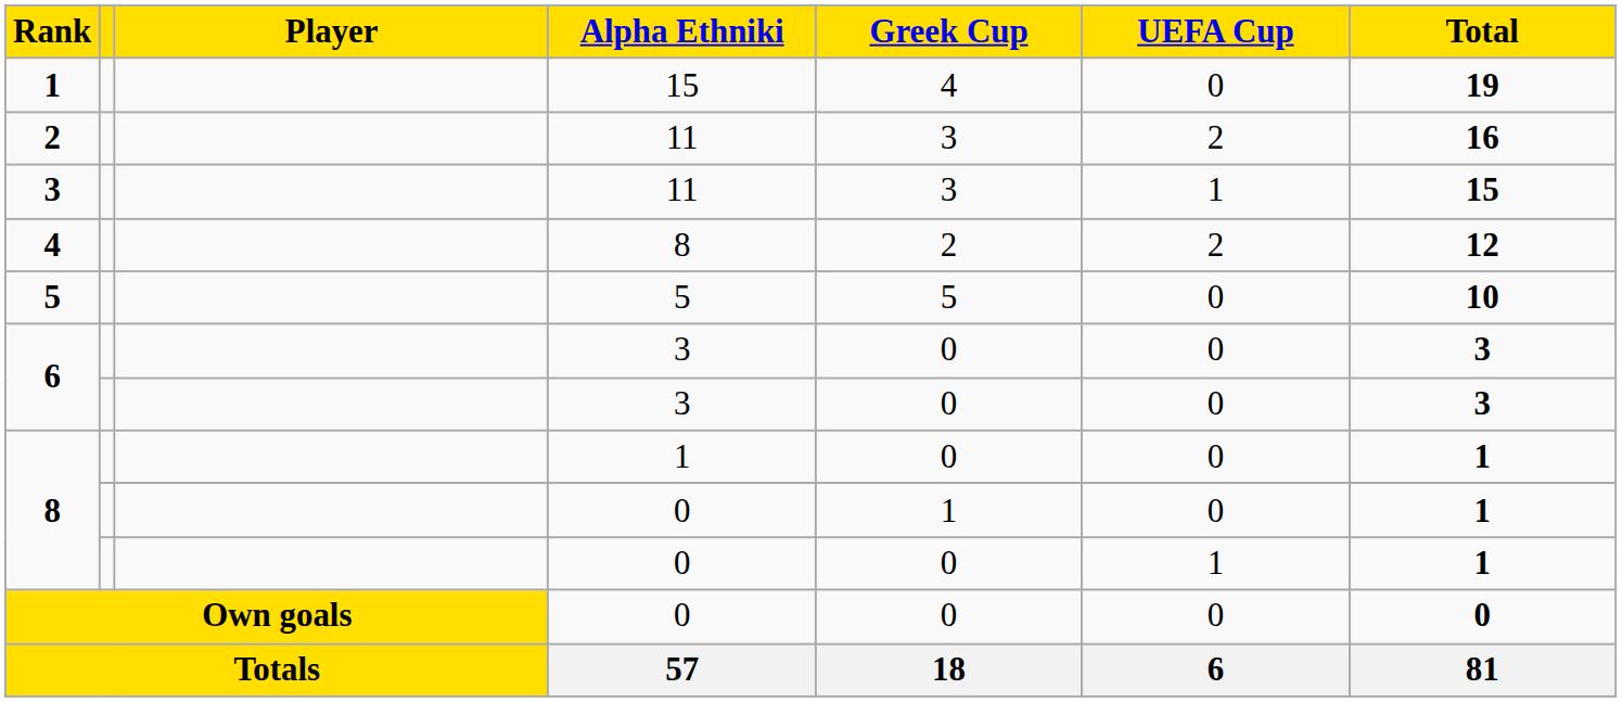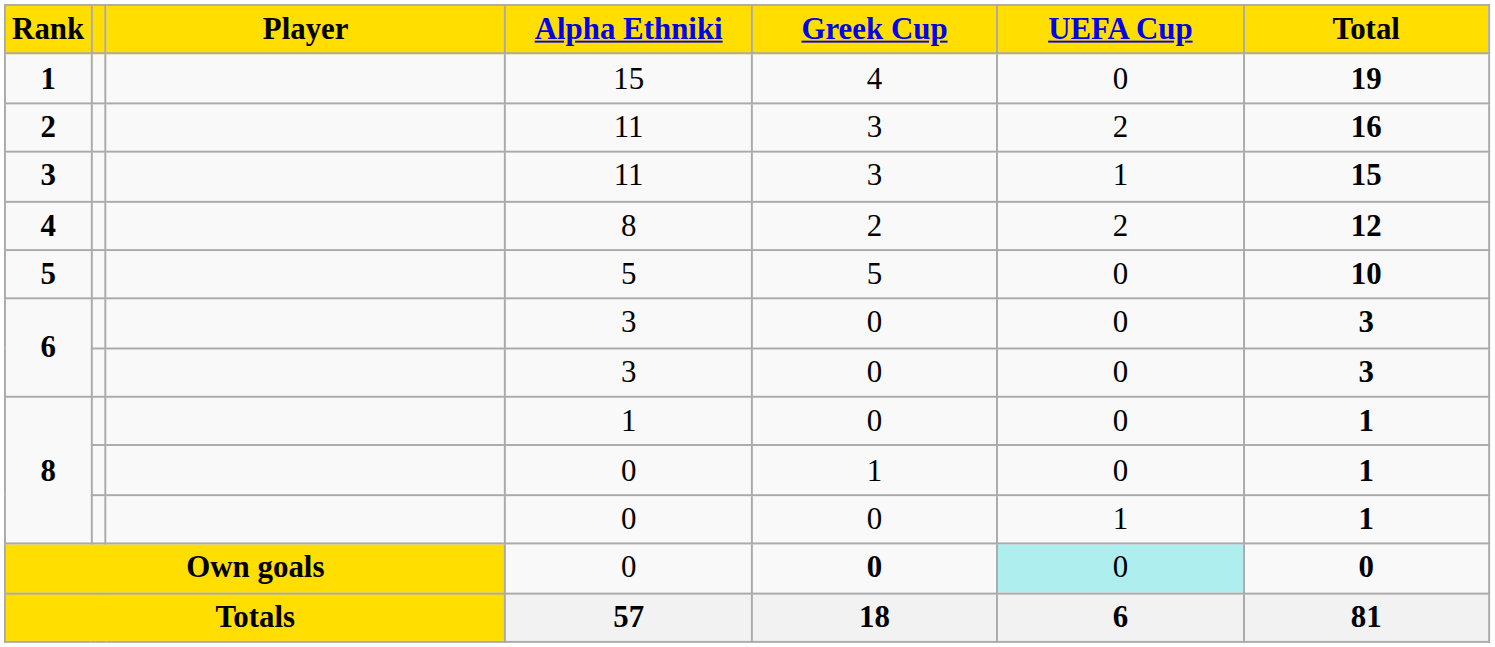Own goals | Greek Cup: normal -> bold
Own goals | UEFA Cup: no background -> paleturquoise background
